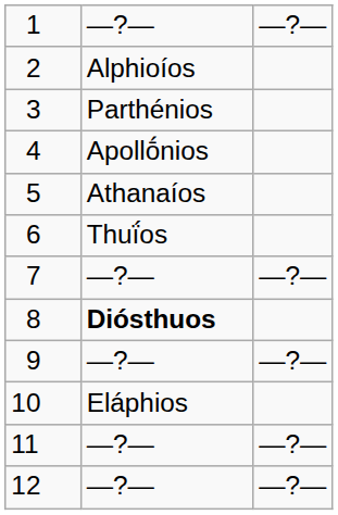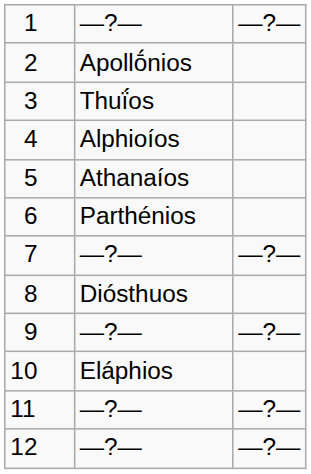2 | column 2: Alphioíos -> Apollṓnios
3 | column 2: Parthénios -> Thuḯos
4 | column 2: Apollṓnios -> Alphioíos
6 | column 2: Thuḯos -> Parthénios
8 | column 2: bold -> normal
